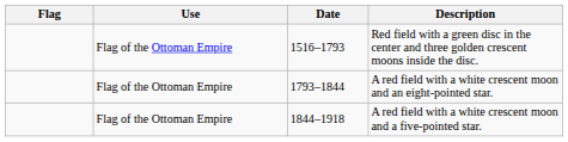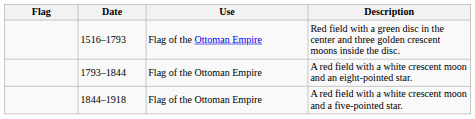columns swapped: Date <-> Use
